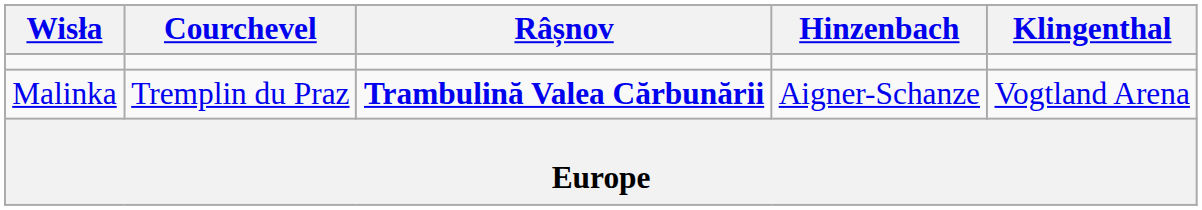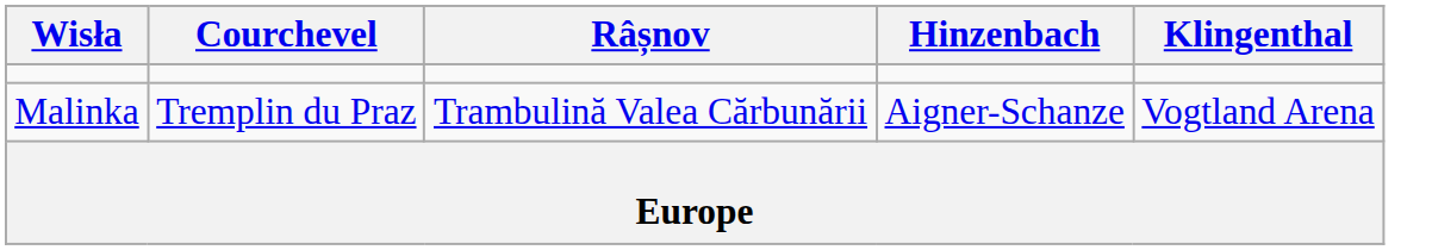Malinka | Râșnov: bold -> normal
